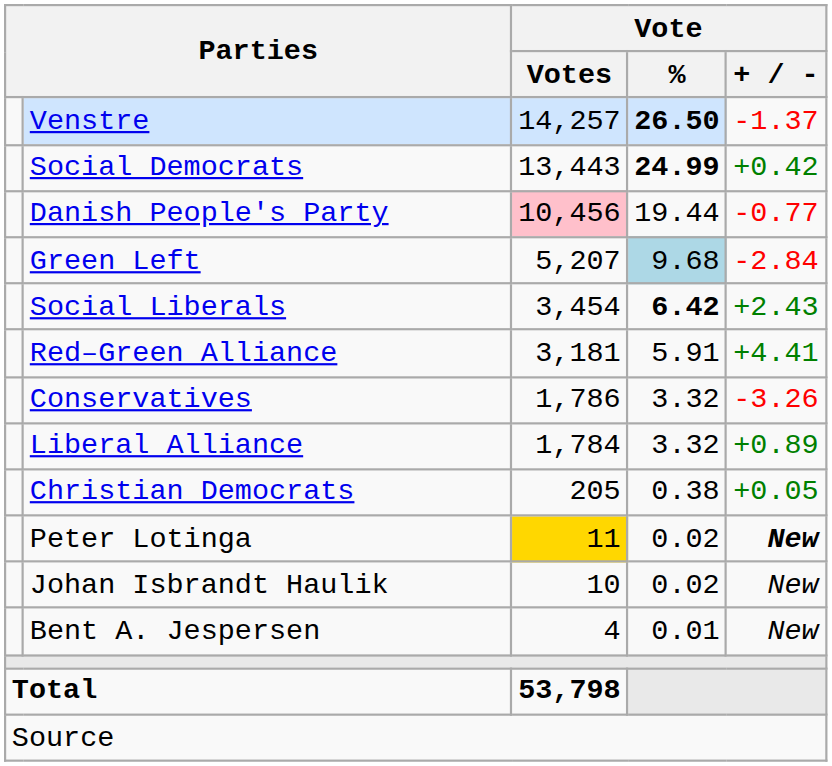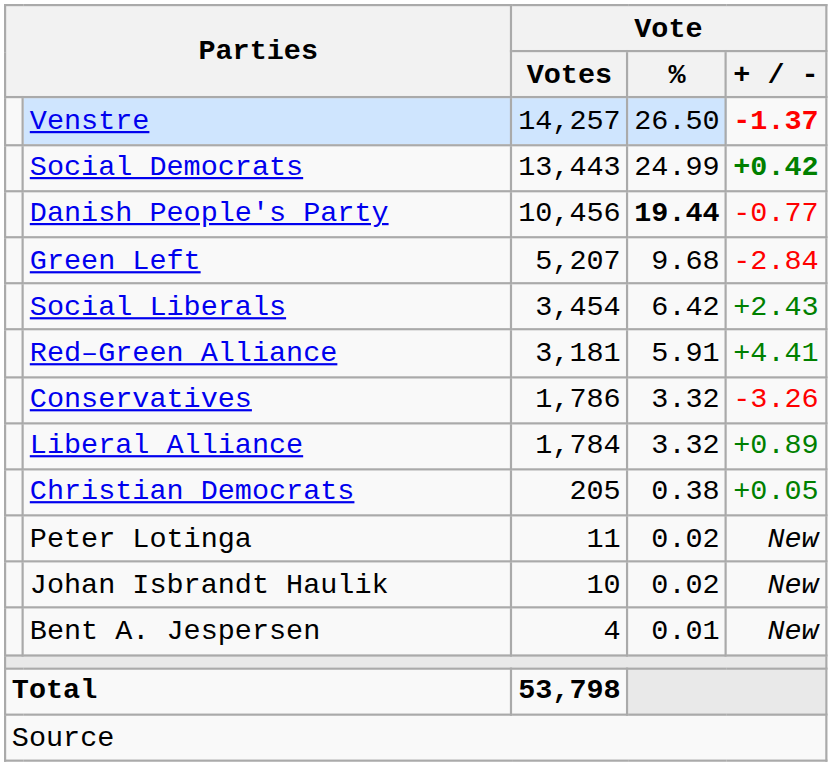Venstre | Vote / %: bold -> normal
Venstre | Vote / + / -: normal -> bold
Social Democrats | Vote / %: bold -> normal
Social Democrats | Vote / + / -: normal -> bold
Danish People's Party | Vote / Votes: pink background -> no background
Danish People's Party | Vote / %: normal -> bold
Green Left | Vote / %: lightblue background -> no background
Social Liberals | Vote / %: bold -> normal
Peter Lotinga | Vote / Votes: gold background -> no background
Peter Lotinga | Vote / + / -: bold -> normal
